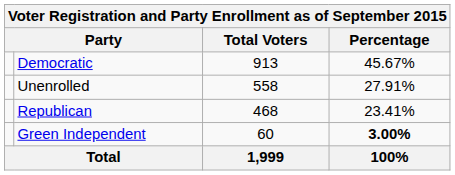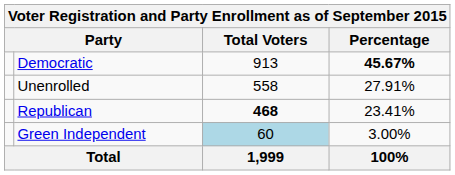Democratic | Percentage: normal -> bold
Republican | Total Voters: normal -> bold
Green Independent | Total Voters: no background -> lightblue background
Green Independent | Percentage: bold -> normal
